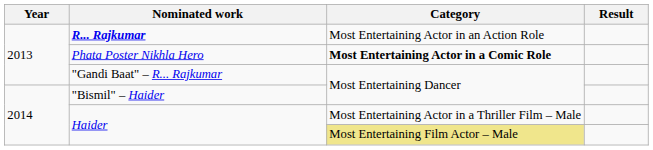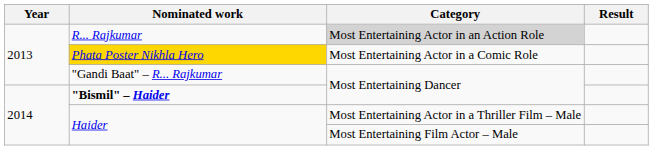R... Rajkumar | Nominated work: bold -> normal
R... Rajkumar | Category: no background -> lightgrey background
Phata Poster Nikhla Hero | Nominated work: no background -> gold background
Phata Poster Nikhla Hero | Category: bold -> normal
"Bismil" – Haider | Nominated work: normal -> bold
Haider / Most Entertaining Film Actor – Male | Category: khaki background -> no background
